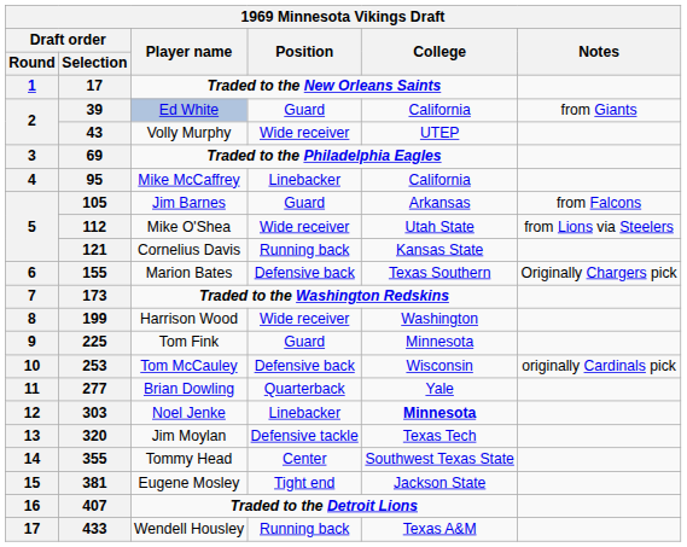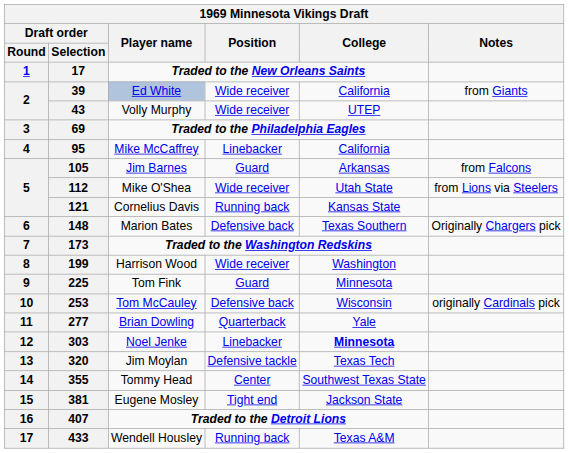Ed White | Position: Guard -> Wide receiver
Marion Bates | Draft order / Selection: 155 -> 148
